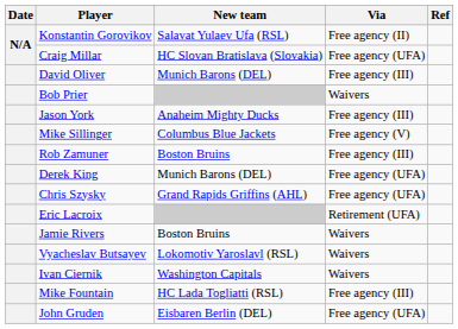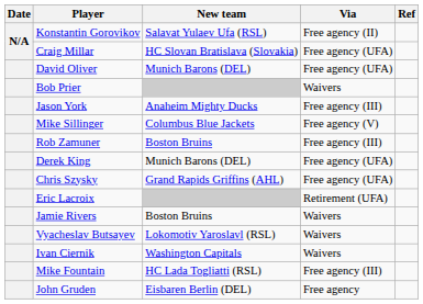David Oliver | Via: Free agency (III) -> Free agency (UFA)
John Gruden | Via: Free agency (UFA) -> Free agency
